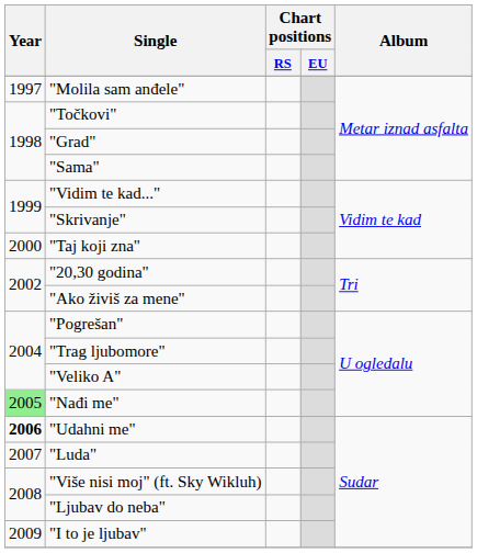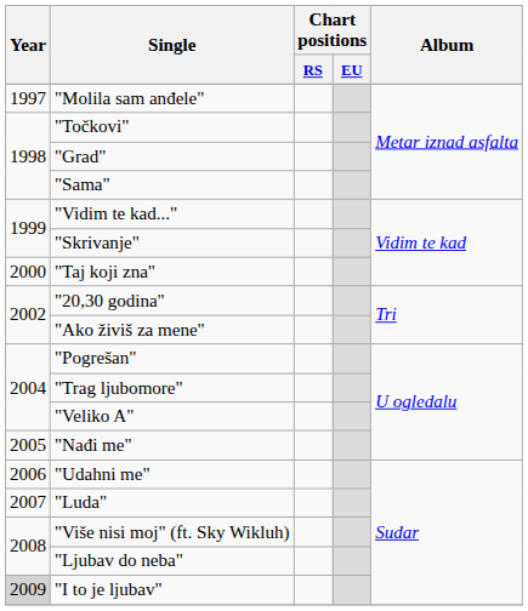"Nađi me" | Year: lightgreen background -> no background
"Udahni me" | Year: bold -> normal
"I to je ljubav" | Year: no background -> lightgrey background
